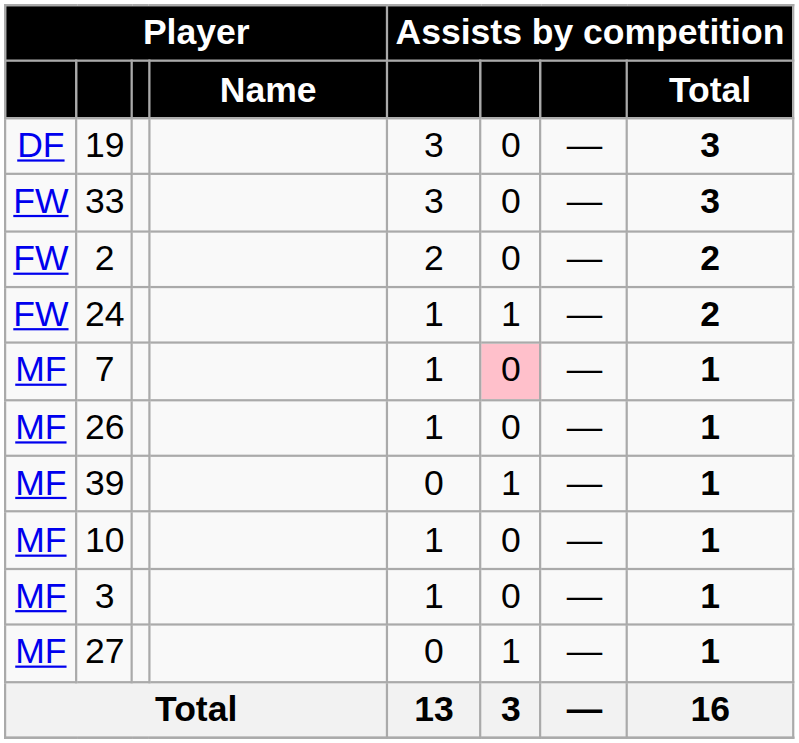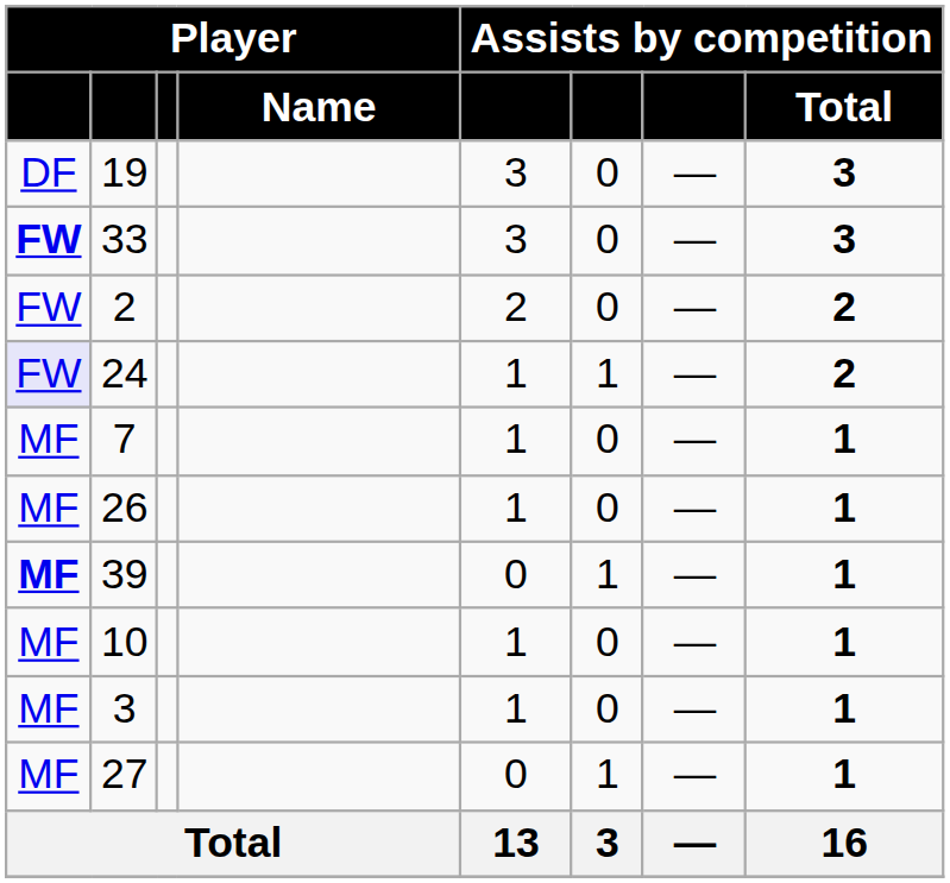33 | column 1: normal -> bold
24 | column 1: no background -> lavender background
7 | column 6: pink background -> no background
39 | column 1: normal -> bold
